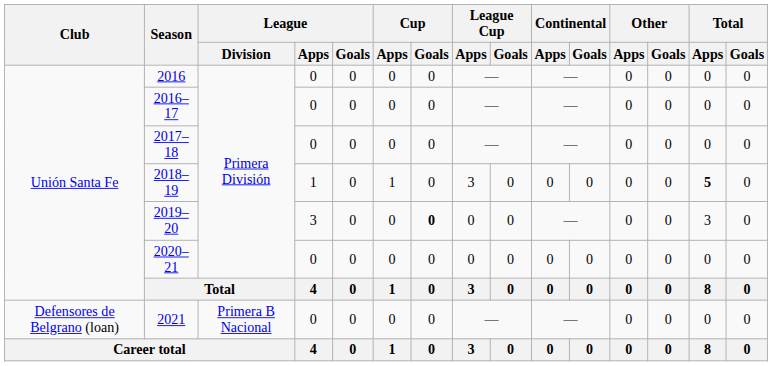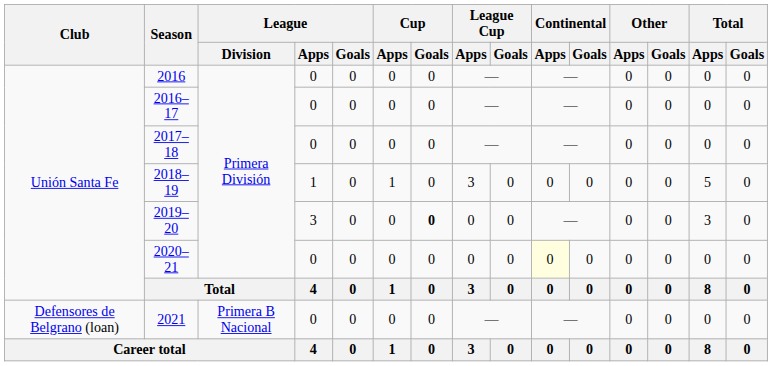2018–19 | Total / Apps: bold -> normal
2020–21 | Continental / Apps: no background -> lightyellow background
